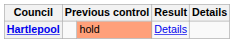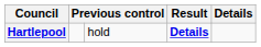Hartlepool | column 3: lightsalmon background -> no background
Hartlepool | column 4: normal -> bold
